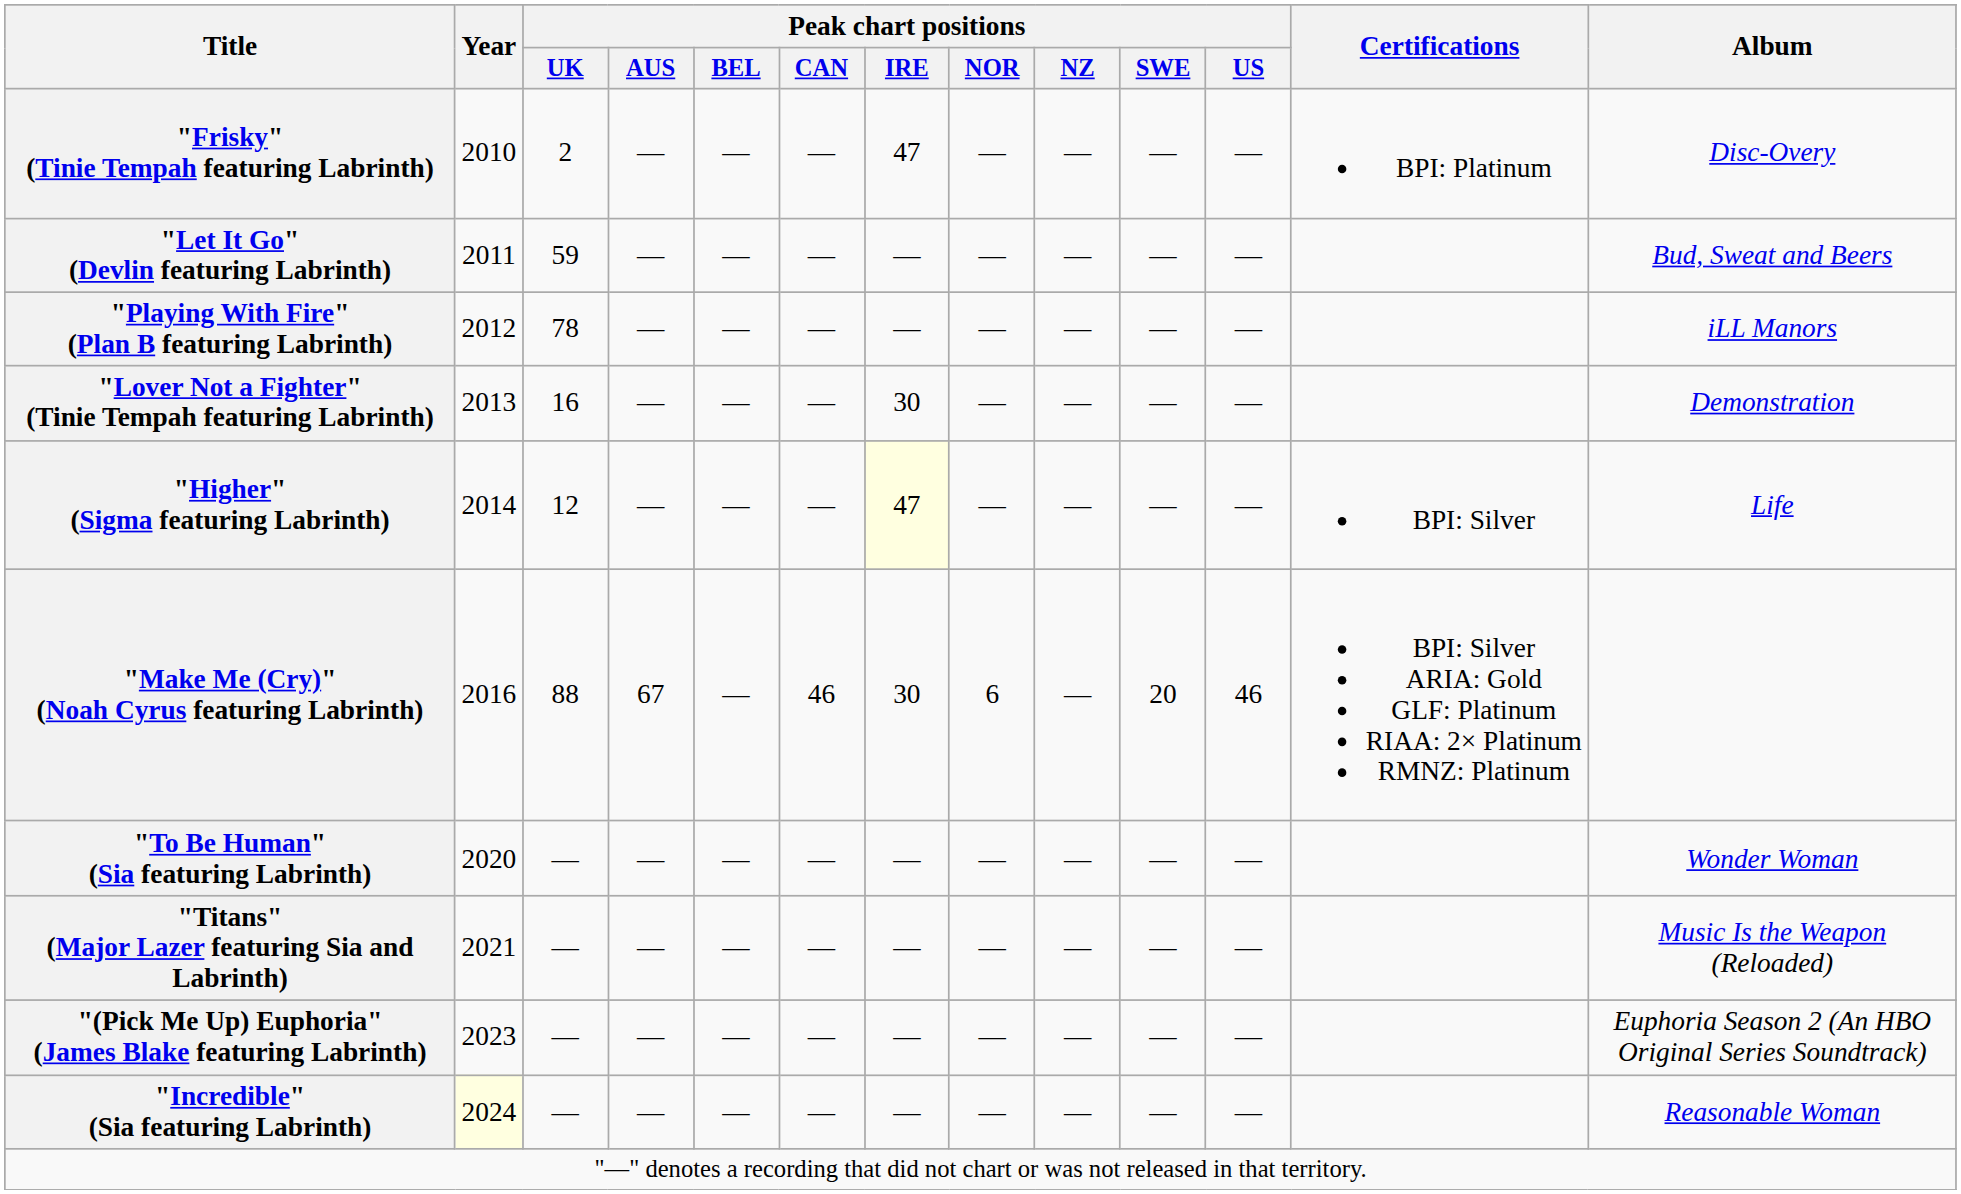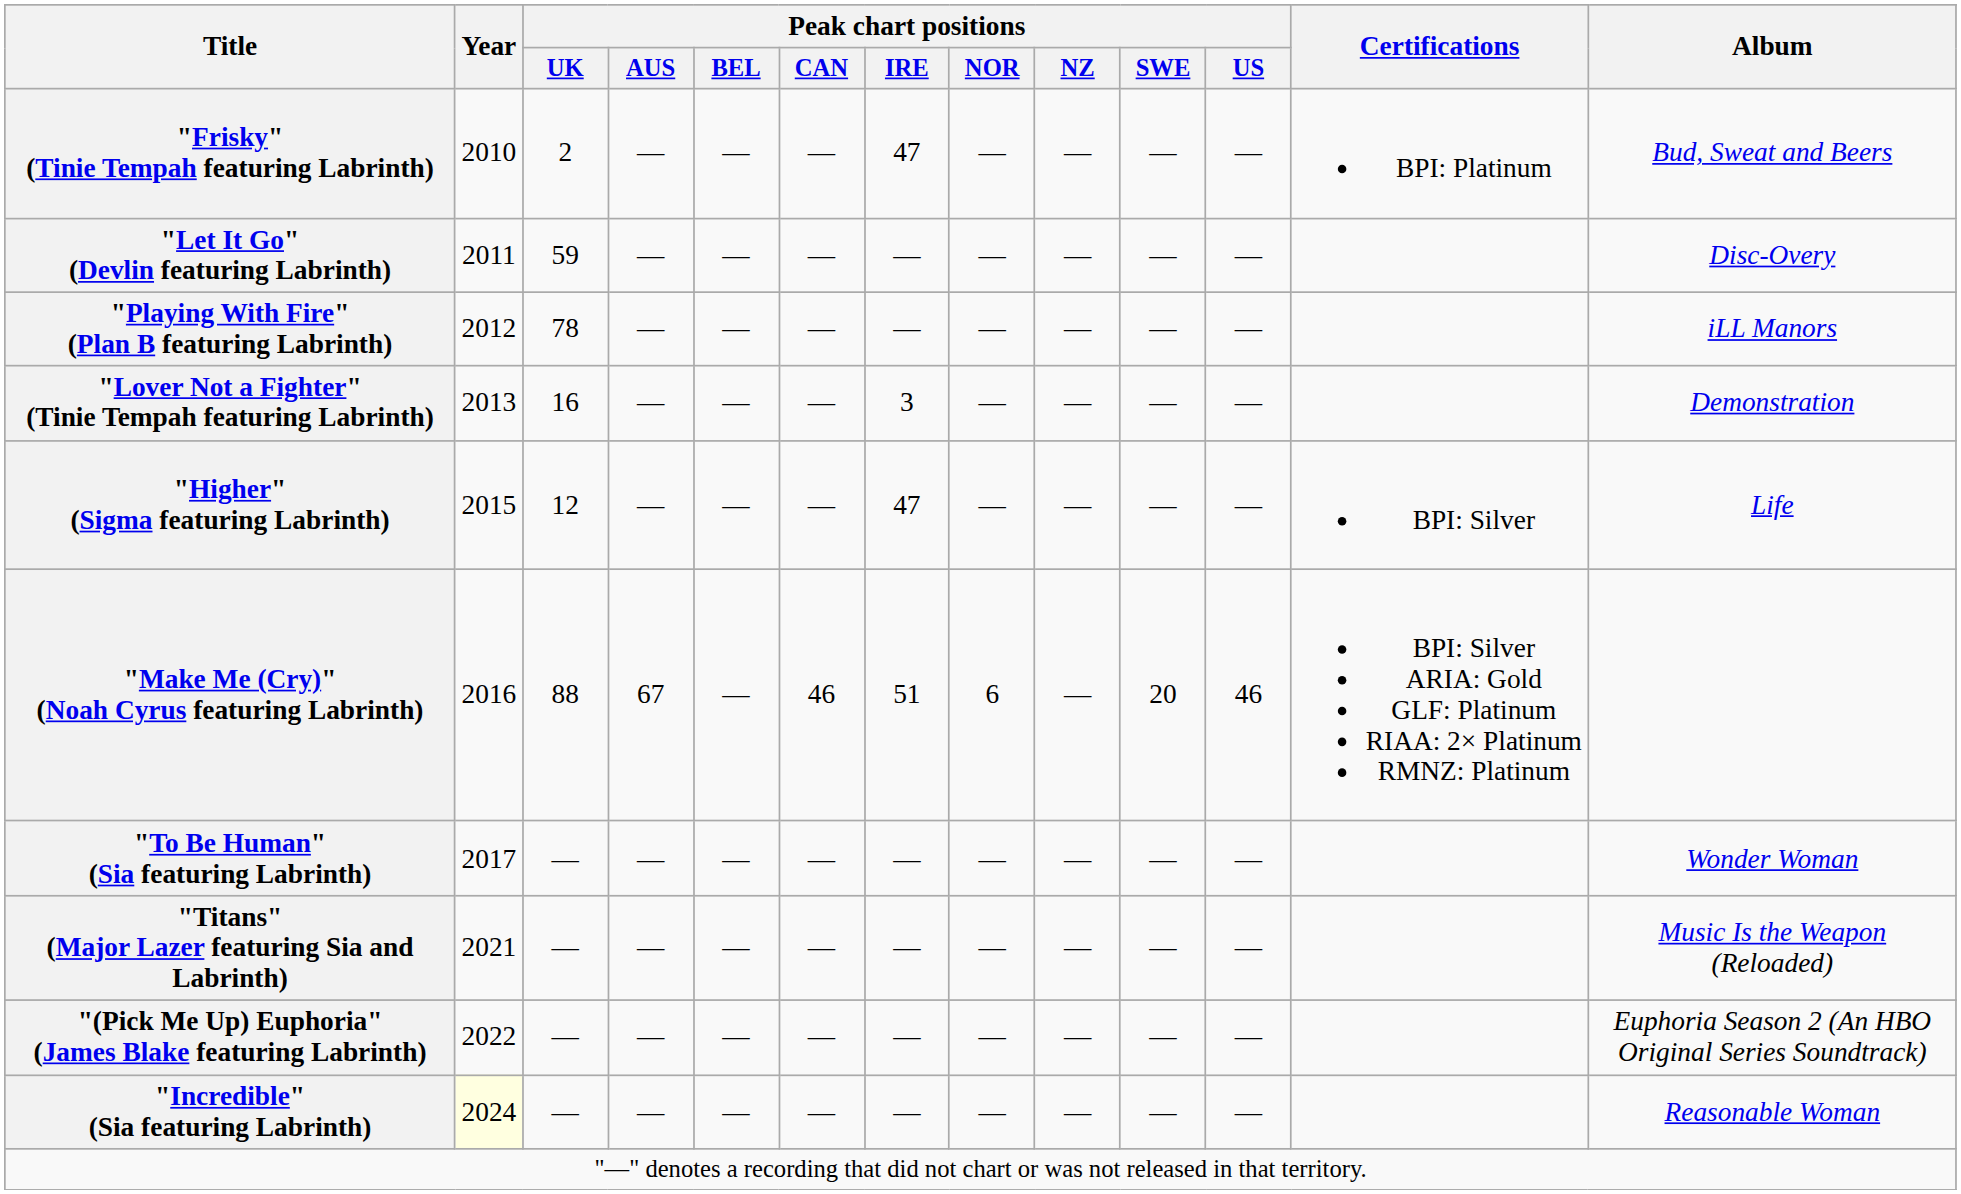"Frisky" (Tinie Tempah featuring Labrinth) | Album: Disc-Overy -> Bud, Sweat and Beers
"Let It Go" (Devlin featuring Labrinth) | Album: Bud, Sweat and Beers -> Disc-Overy
"Lover Not a Fighter" (Tinie Tempah featuring Labrinth) | Peak chart positions / IRE: 30 -> 3
"Higher" (Sigma featuring Labrinth) | Year: 2014 -> 2015
"Higher" (Sigma featuring Labrinth) | Peak chart positions / IRE: lightyellow background -> no background
"Make Me (Cry)" (Noah Cyrus featuring Labrinth) | Peak chart positions / IRE: 30 -> 51
"To Be Human" (Sia featuring Labrinth) | Year: 2020 -> 2017
"(Pick Me Up) Euphoria" (James Blake featuring Labrinth) | Year: 2023 -> 2022
